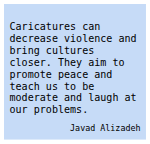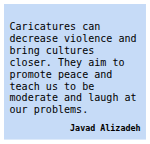row 2 | column 1: normal -> bold
